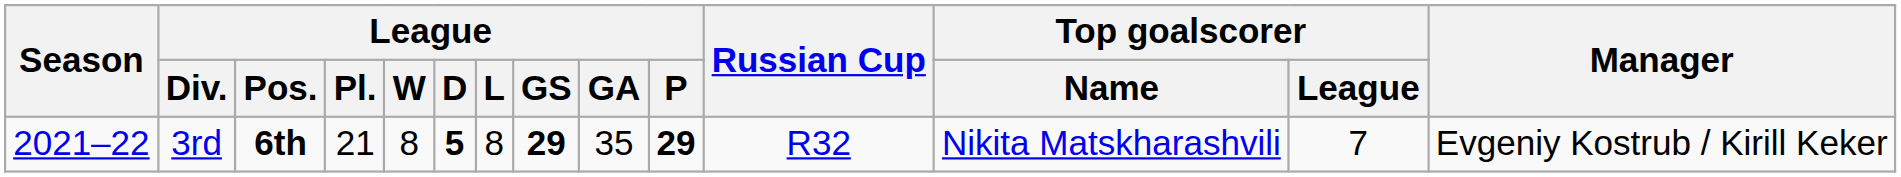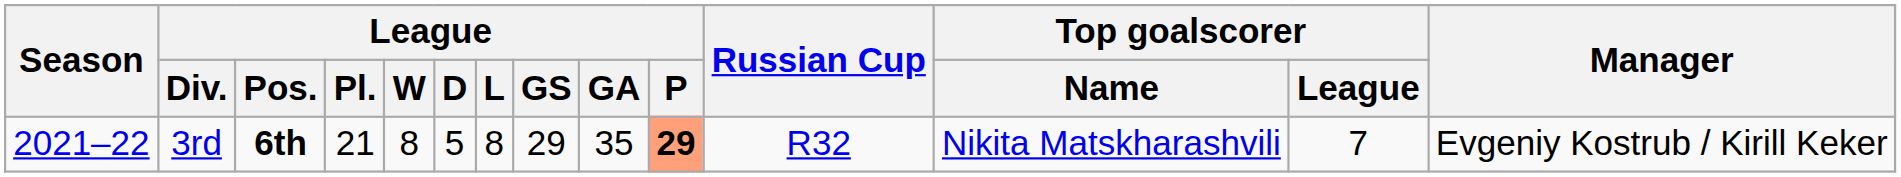3rd | League / D: bold -> normal
3rd | League / GS: bold -> normal
3rd | League / P: no background -> lightsalmon background
